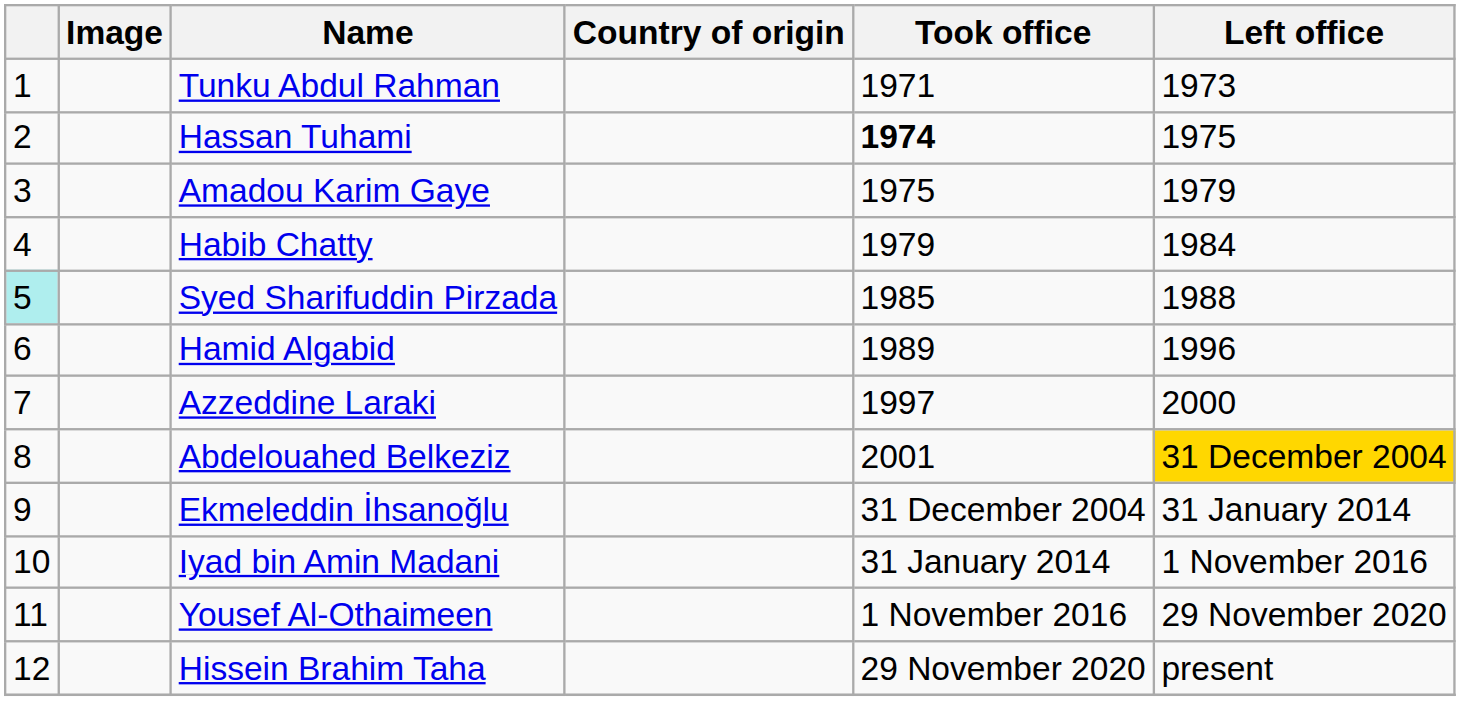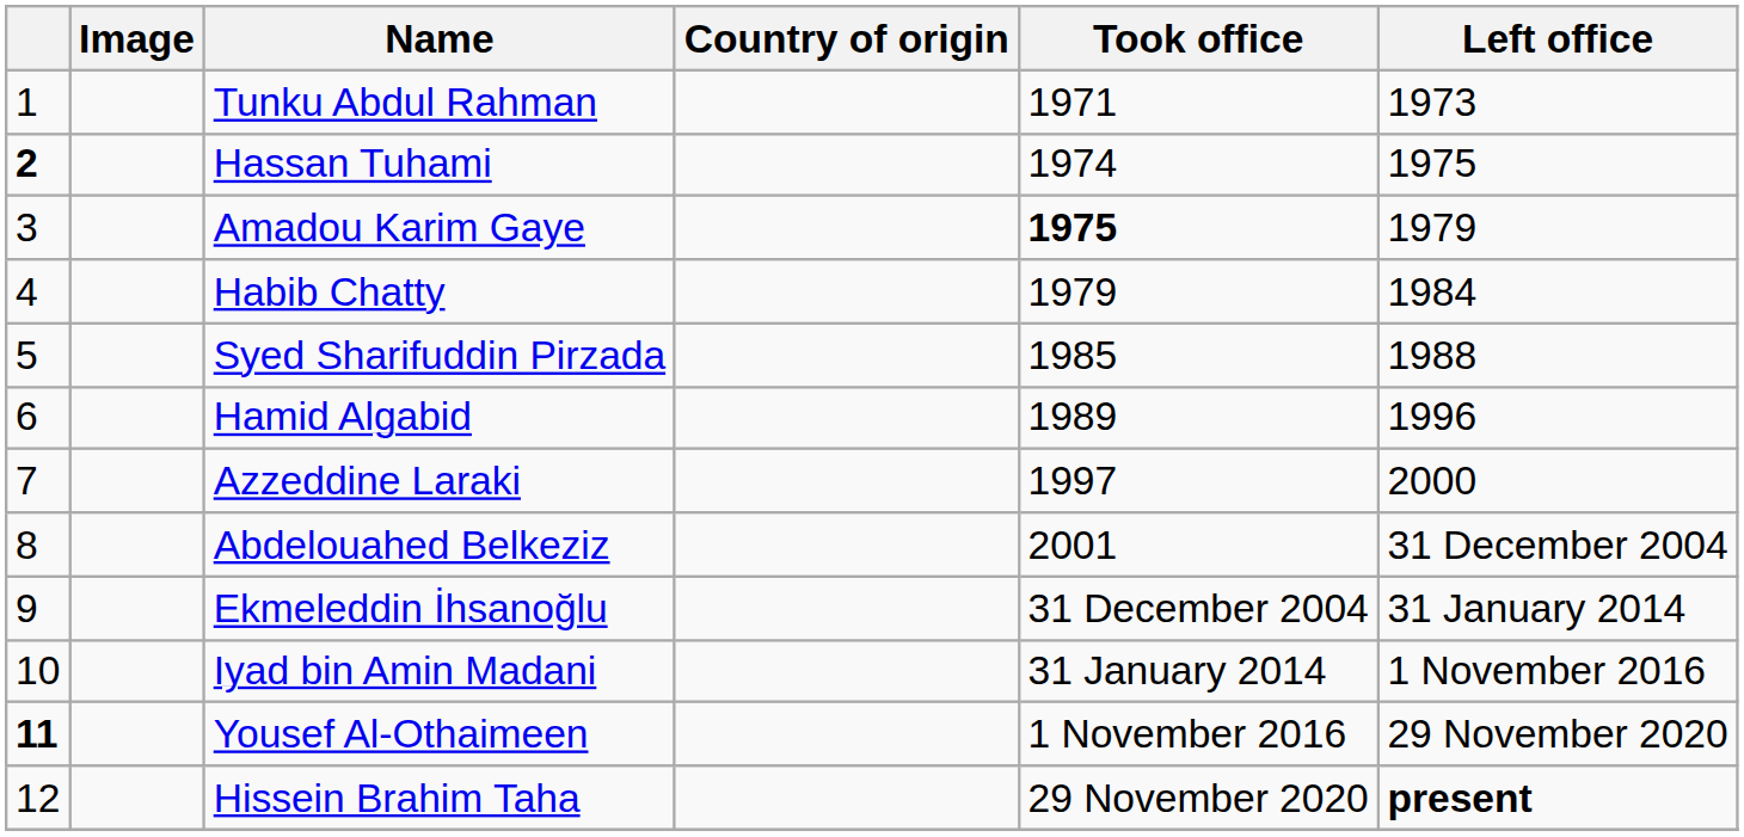Hassan Tuhami | column 1: normal -> bold
Hassan Tuhami | Took office: bold -> normal
Amadou Karim Gaye | Took office: normal -> bold
Syed Sharifuddin Pirzada | column 1: paleturquoise background -> no background
Abdelouahed Belkeziz | Left office: gold background -> no background
Yousef Al-Othaimeen | column 1: normal -> bold
Hissein Brahim Taha | Left office: normal -> bold
